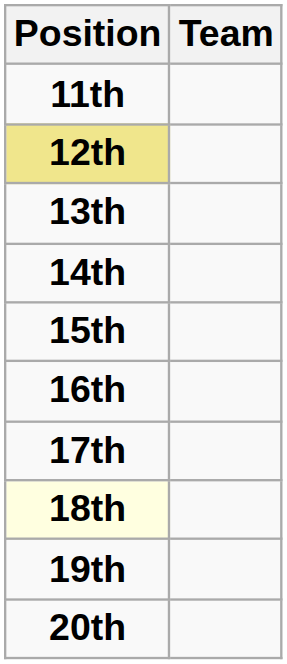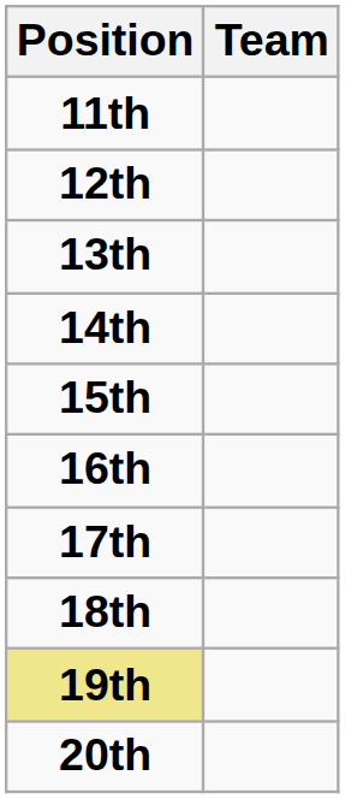12th | Position: khaki background -> no background
18th | Position: lightyellow background -> no background
19th | Position: no background -> khaki background
